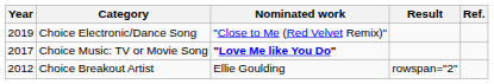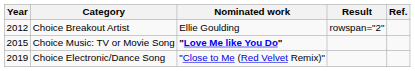rows swapped: Choice Breakout Artist <-> Choice Electronic/Dance Song
Choice Music: TV or Movie Song | Year: 2017 -> 2015
